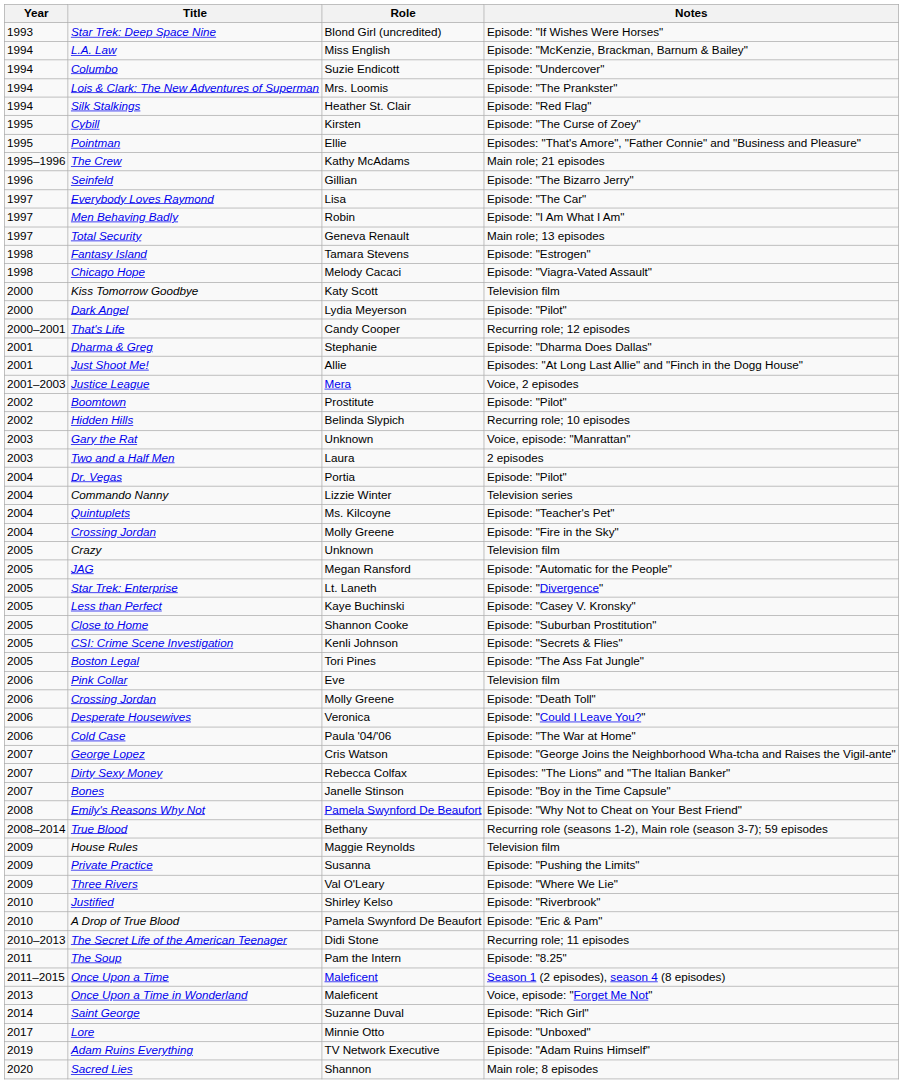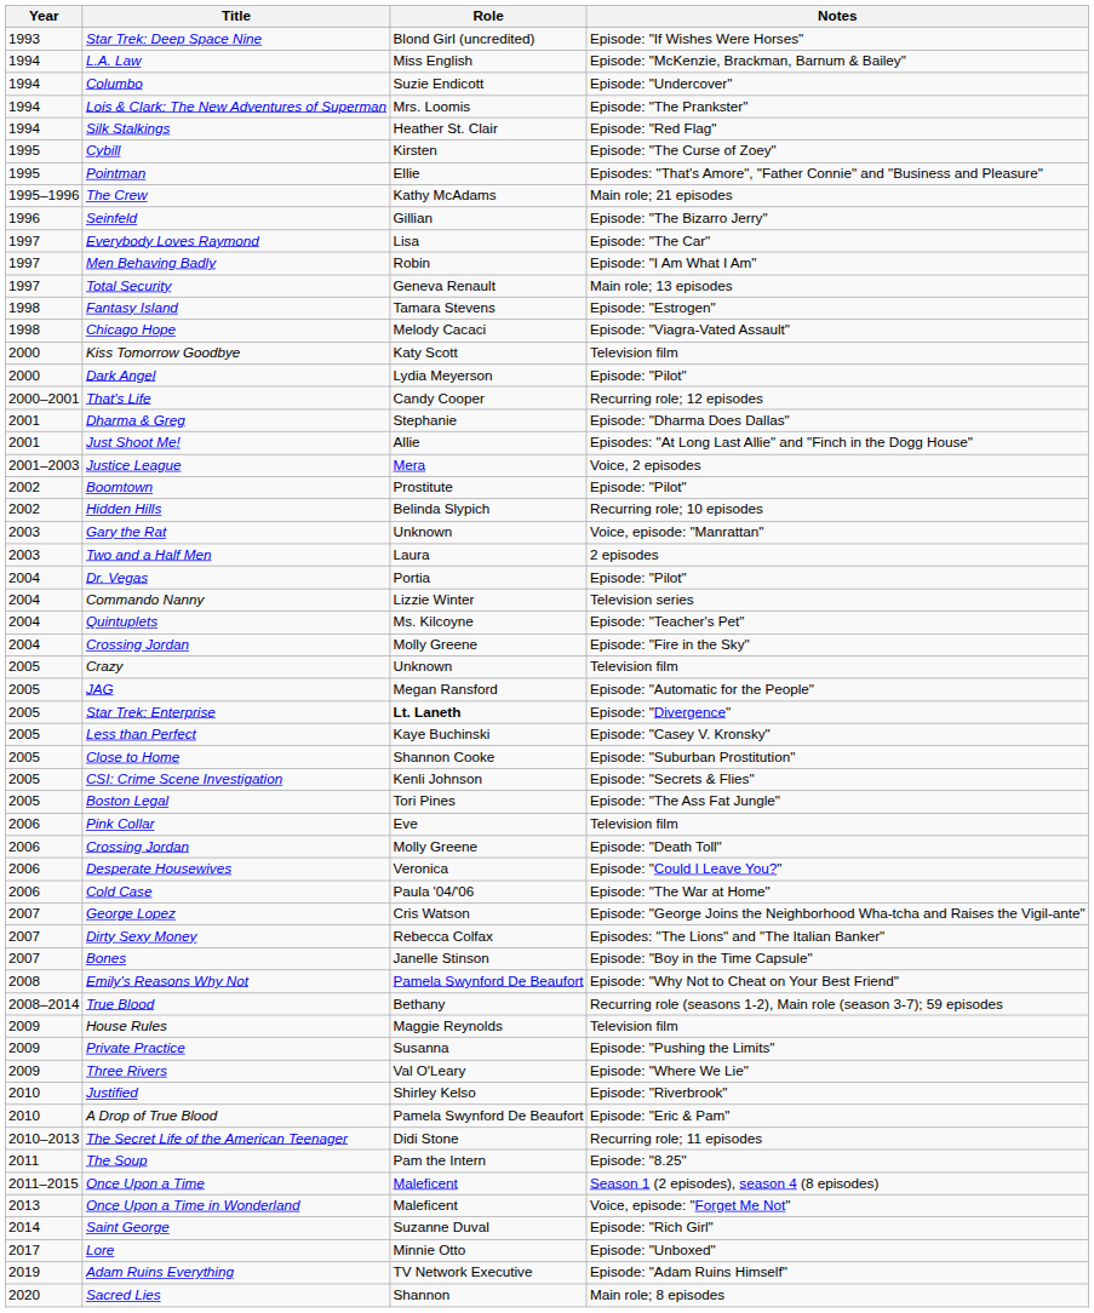Star Trek: Enterprise | Role: normal -> bold
